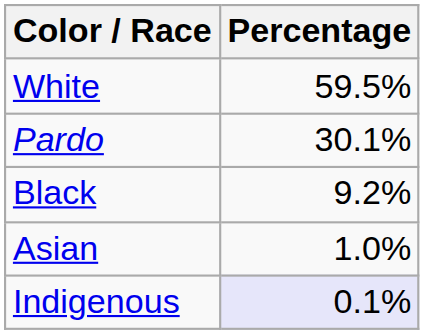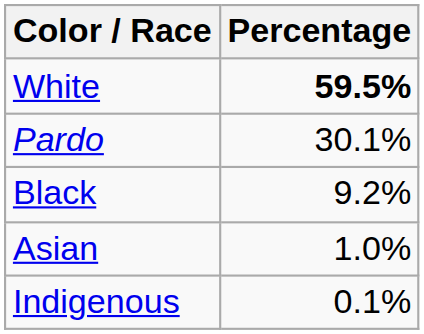White | Percentage: normal -> bold
Indigenous | Percentage: lavender background -> no background
